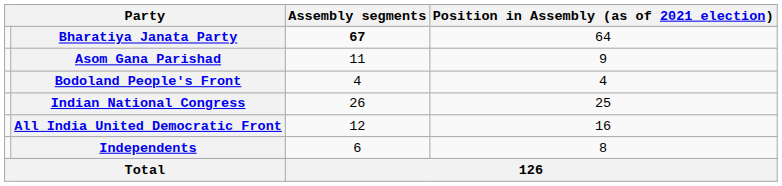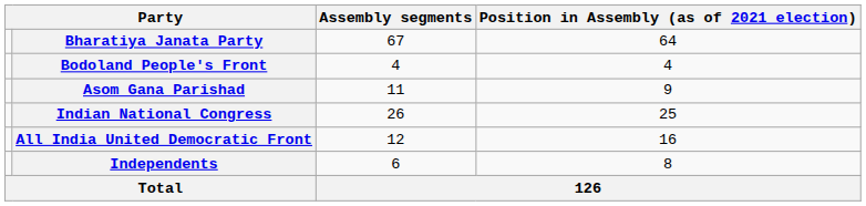Bharatiya Janata Party | Assembly segments: bold -> normal
rows swapped: Asom Gana Parishad <-> Bodoland People's Front
